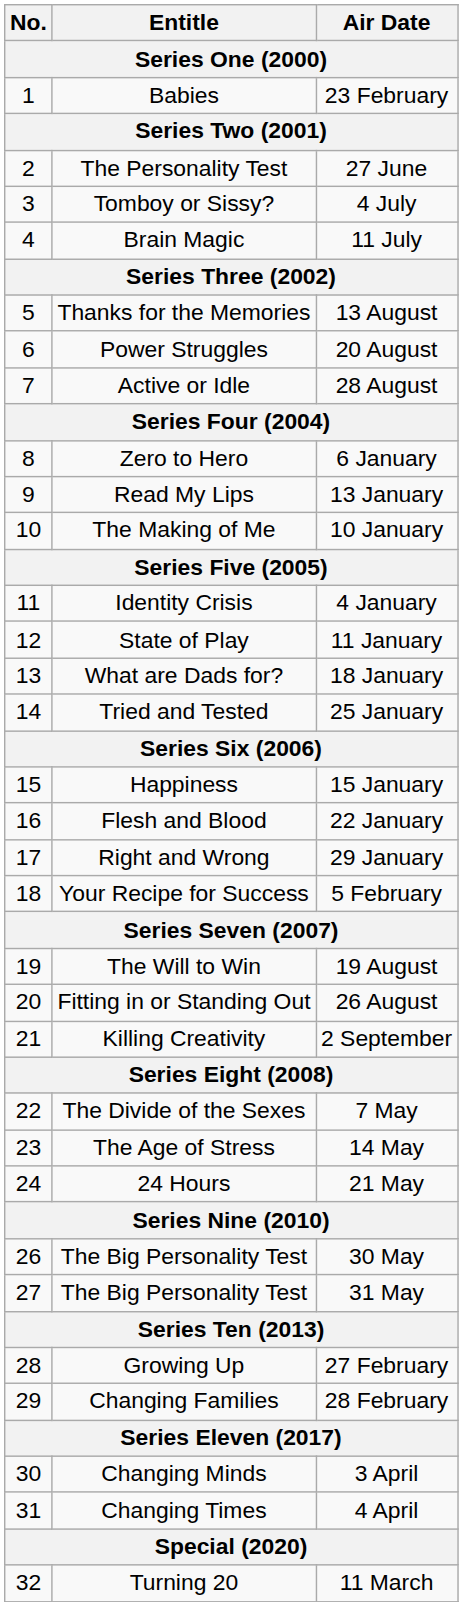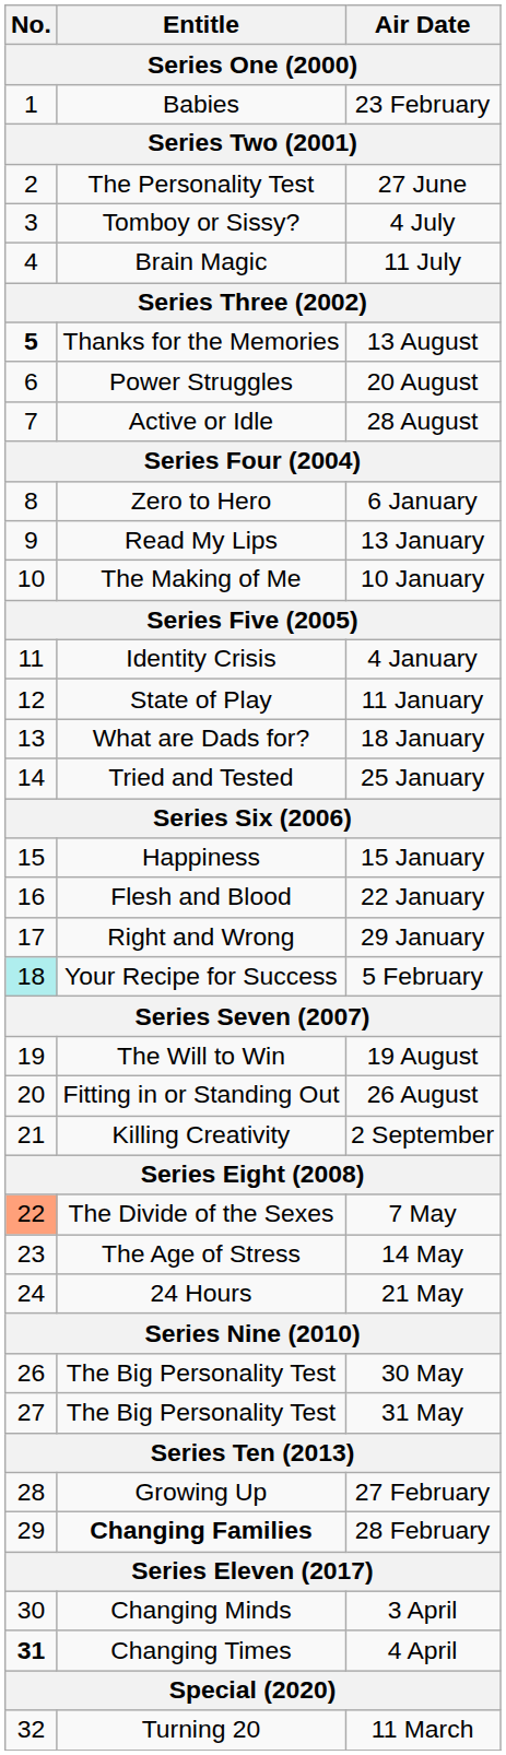13 August | No.: normal -> bold
5 February | No.: no background -> paleturquoise background
7 May | No.: no background -> lightsalmon background
28 February | Entitle: normal -> bold
4 April | No.: normal -> bold
